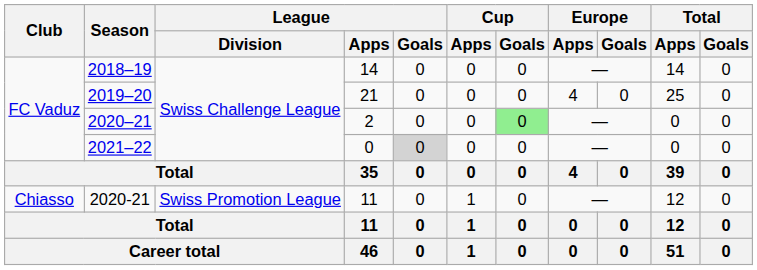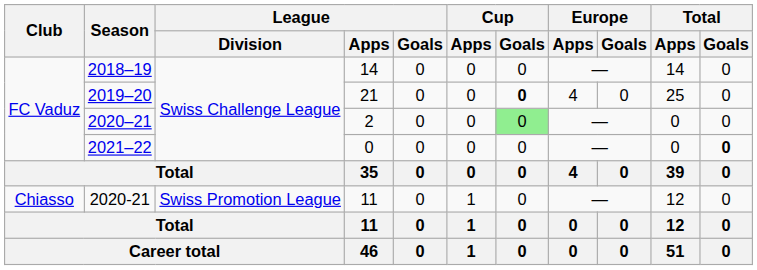2019–20 | Cup / Goals: normal -> bold
2021–22 | League / Goals: lightgrey background -> no background
2021–22 | Total / Goals: normal -> bold
